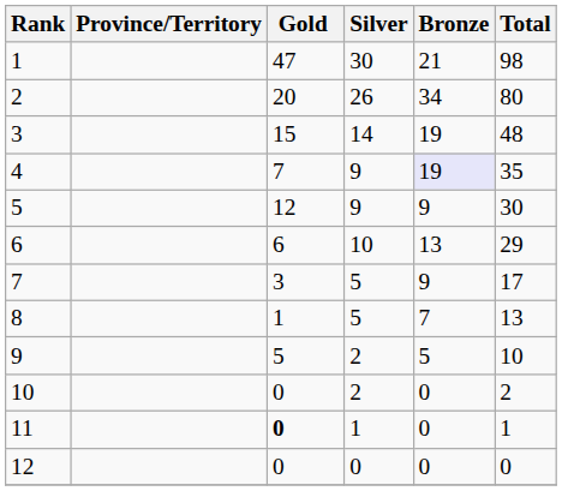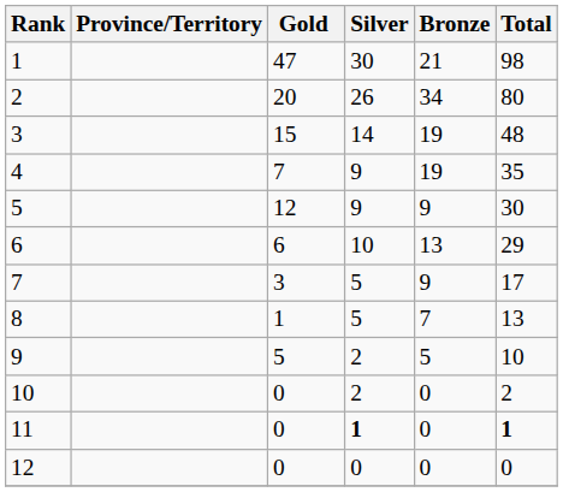4 | Bronze: lavender background -> no background
11 | Gold: bold -> normal
11 | Silver: normal -> bold
11 | Total: normal -> bold
